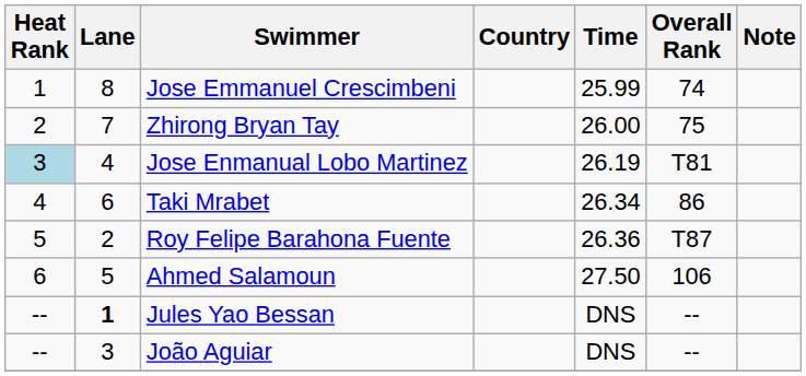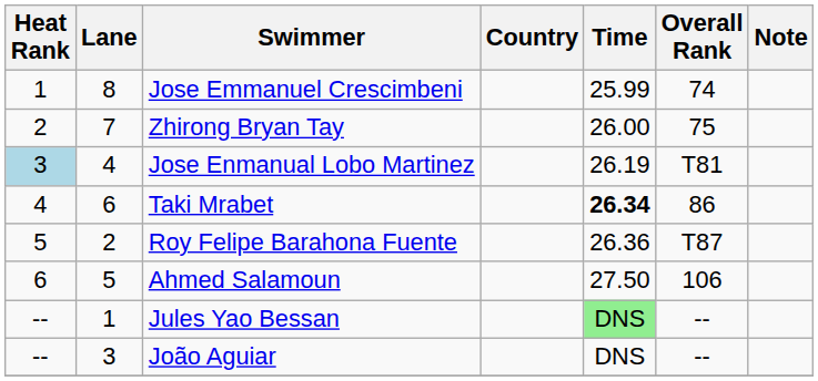Taki Mrabet | Time: normal -> bold
Jules Yao Bessan | Lane: bold -> normal
Jules Yao Bessan | Time: no background -> lightgreen background
